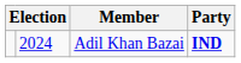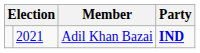Adil Khan Bazai | column 2: 2024 -> 2021
